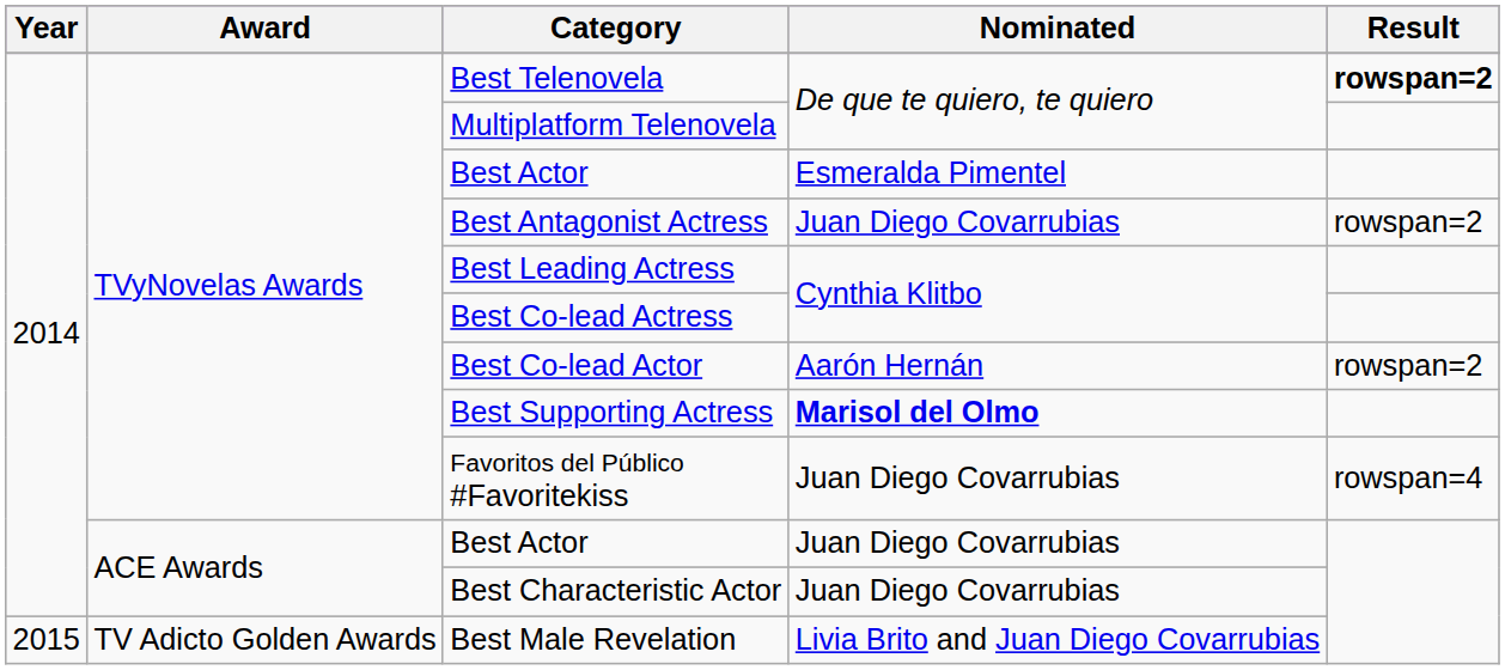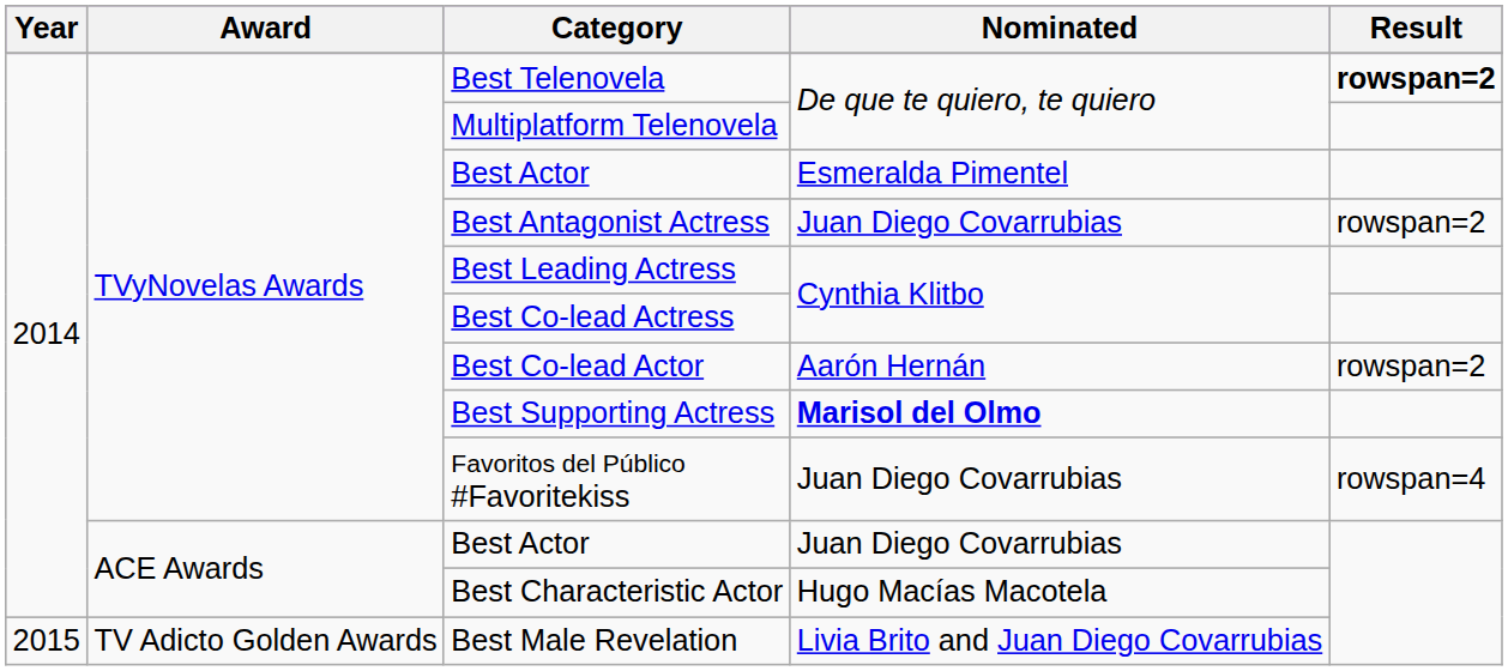Best Characteristic Actor | Nominated: Juan Diego Covarrubias -> Hugo Macías Macotela
